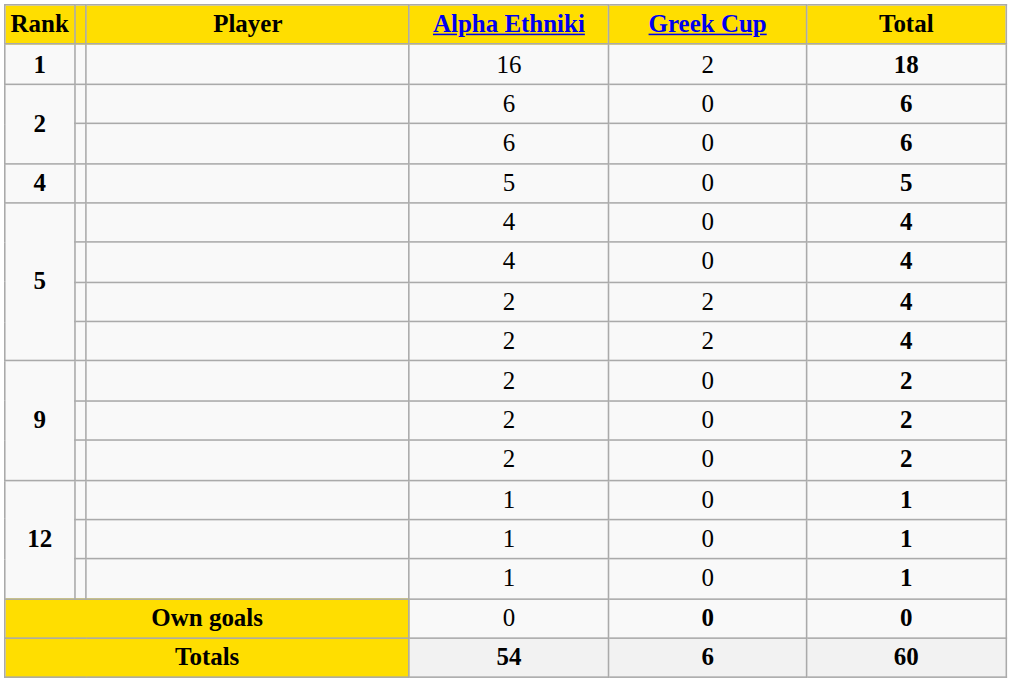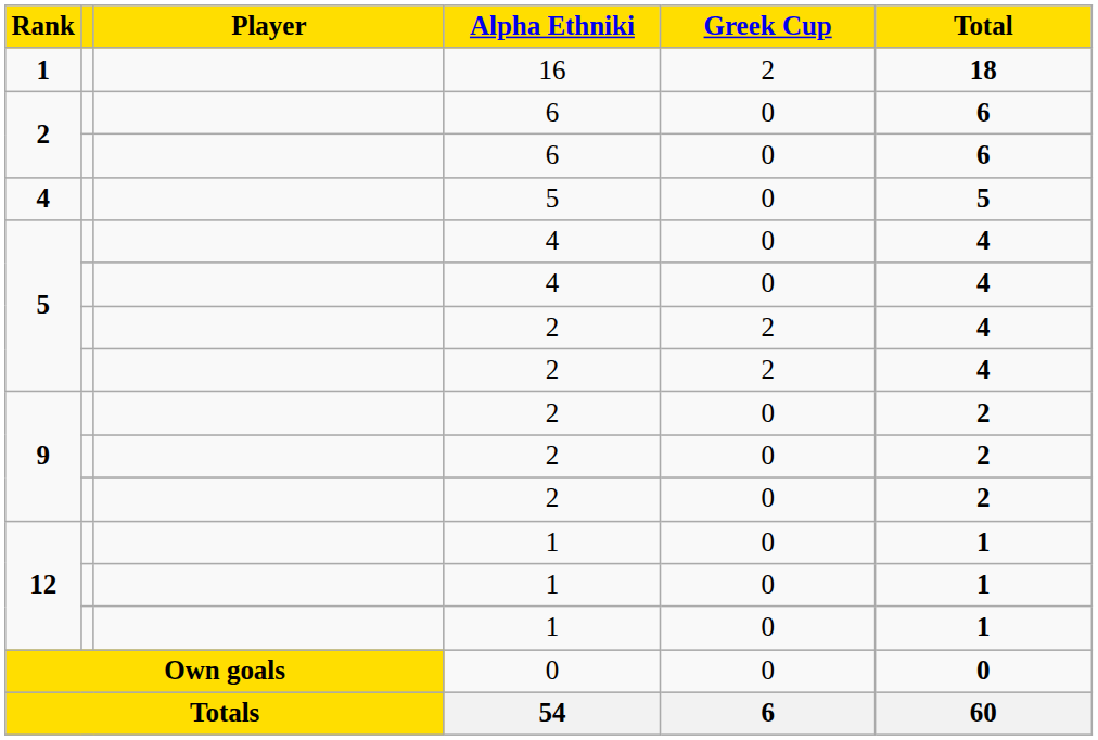Own goals | Greek Cup: bold -> normal
